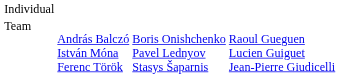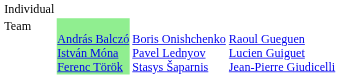Team | column 2: no background -> lightgreen background
